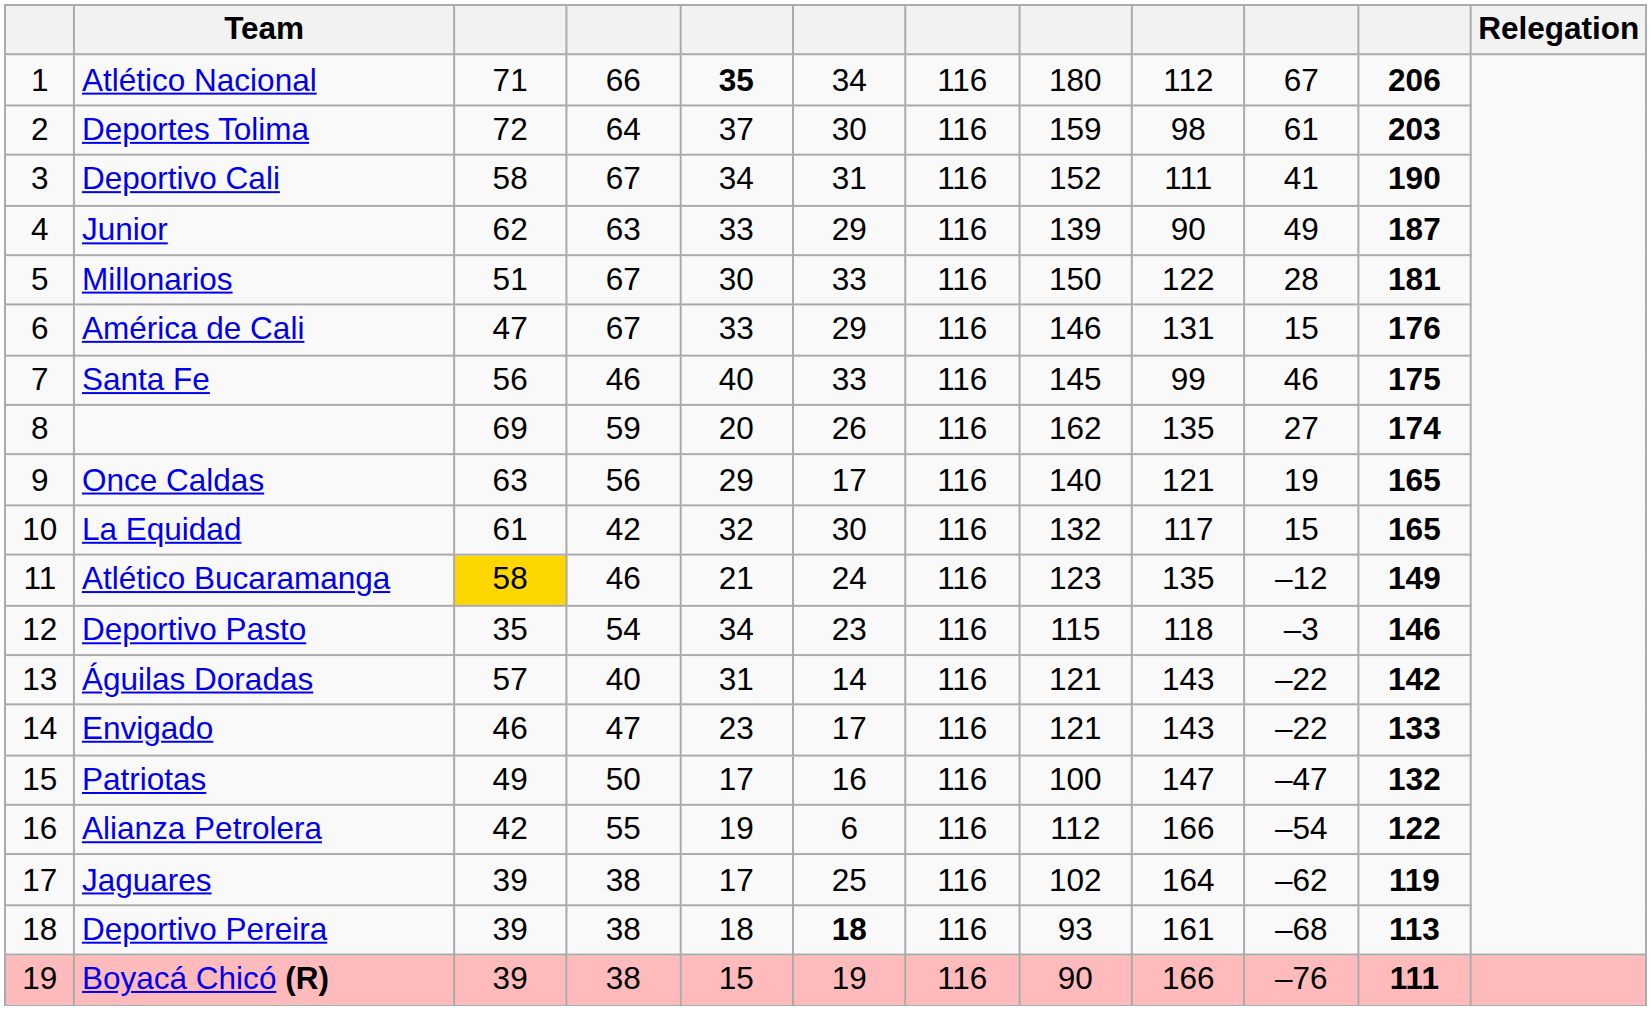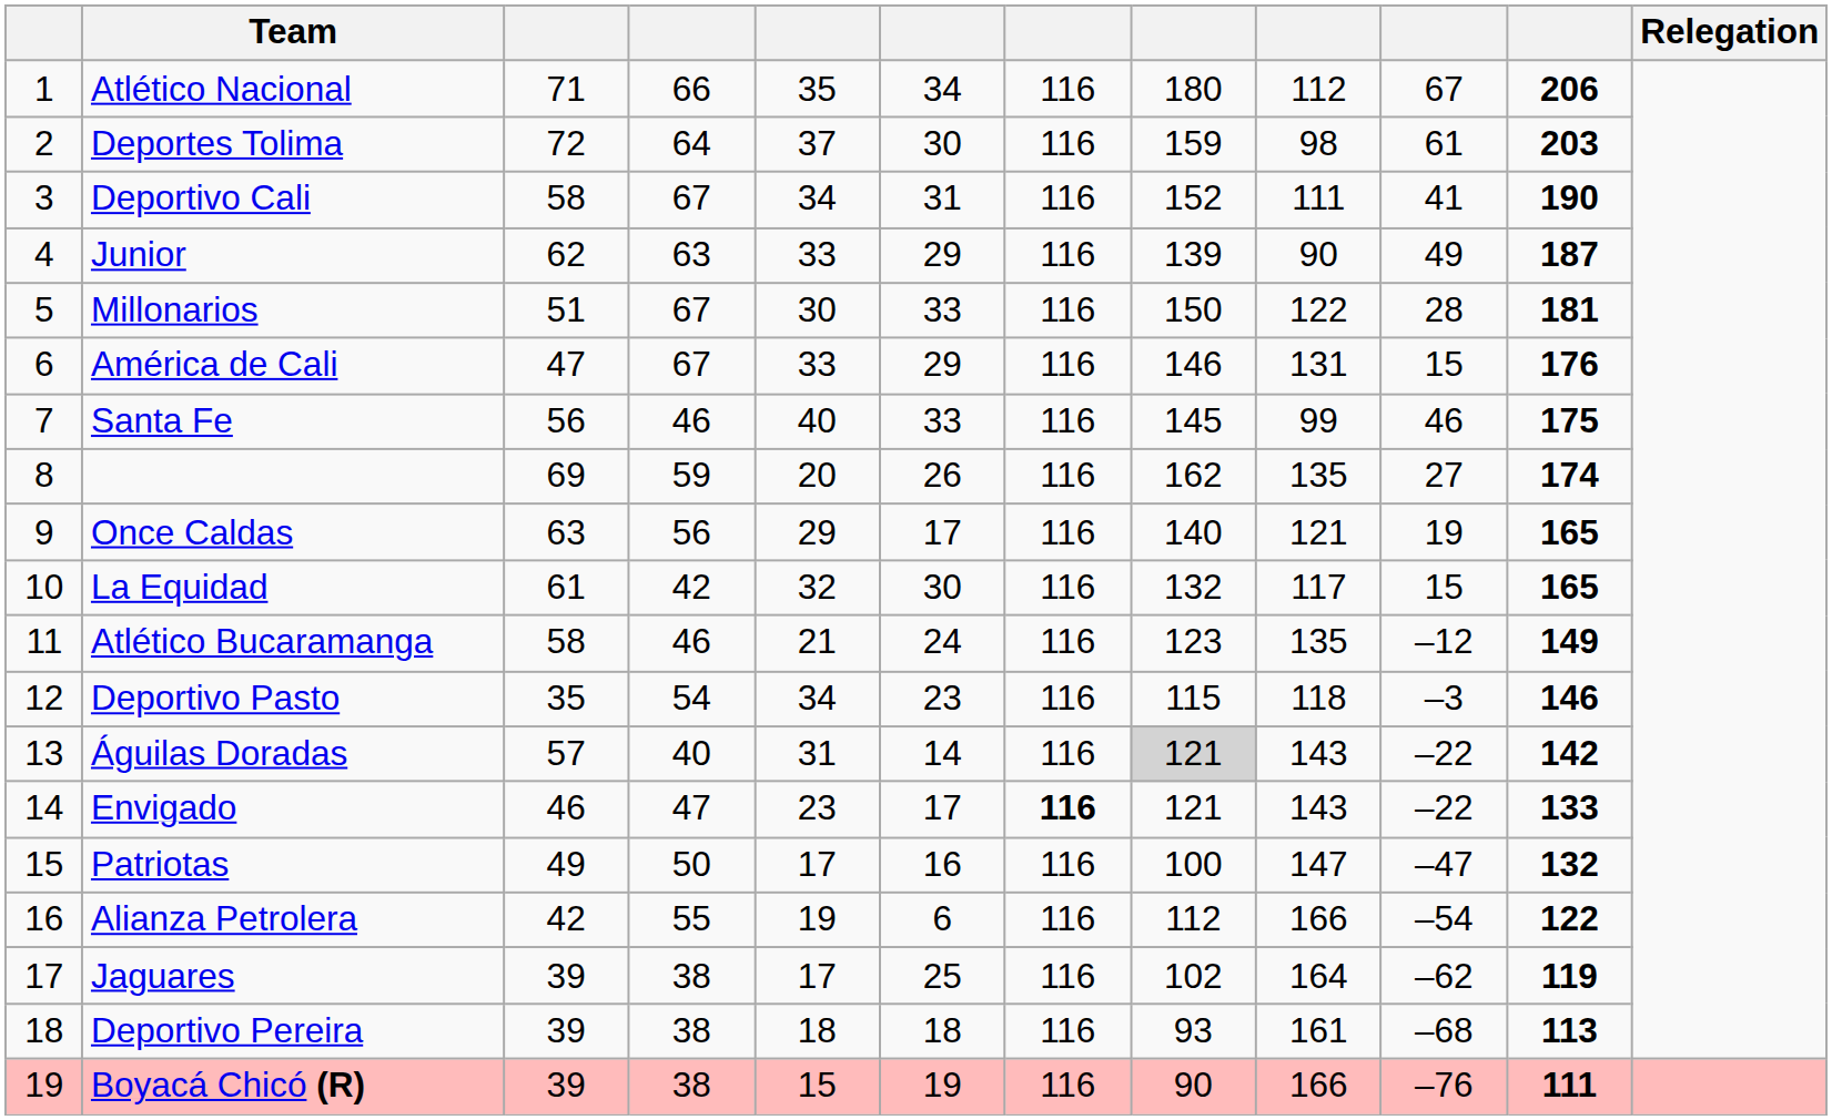Atlético Nacional | column 5: bold -> normal
Atlético Bucaramanga | column 3: gold background -> no background
Águilas Doradas | column 8: no background -> lightgrey background
Envigado | column 7: normal -> bold
Deportivo Pereira | column 6: bold -> normal
